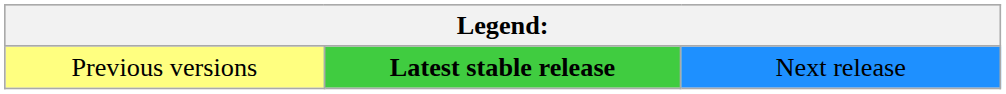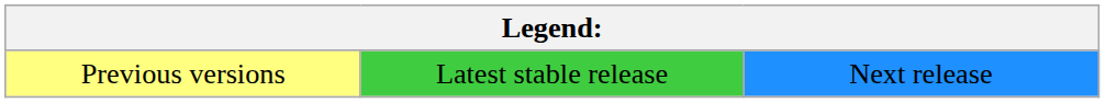Previous versions | column 2: bold -> normal
